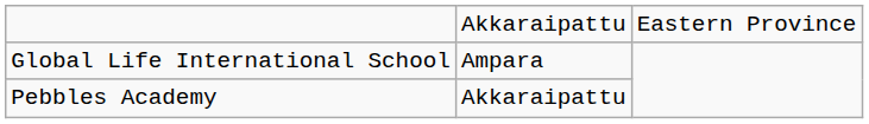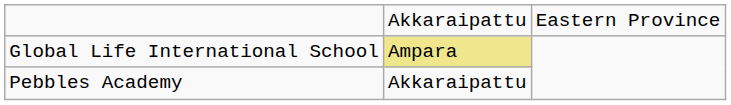Global Life International School | column 2: no background -> khaki background
